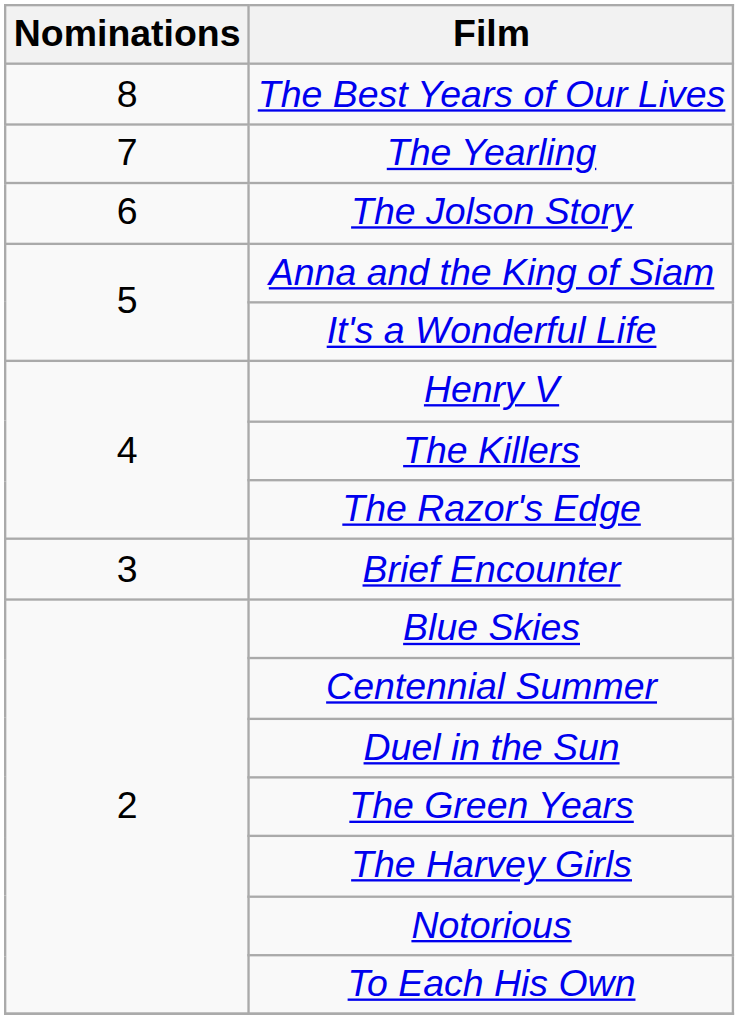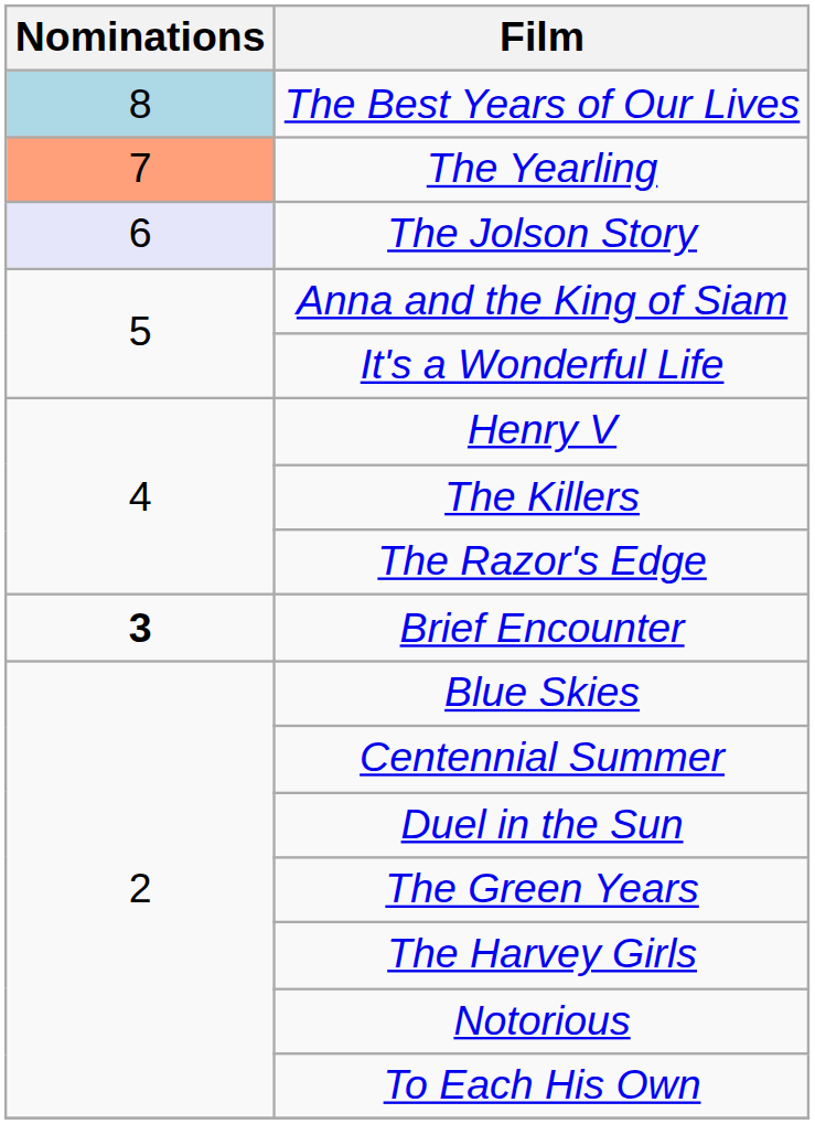The Best Years of Our Lives | Nominations: no background -> lightblue background
The Yearling | Nominations: no background -> lightsalmon background
The Jolson Story | Nominations: no background -> lavender background
Brief Encounter | Nominations: normal -> bold
